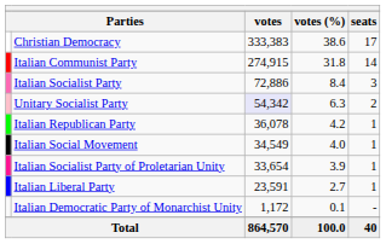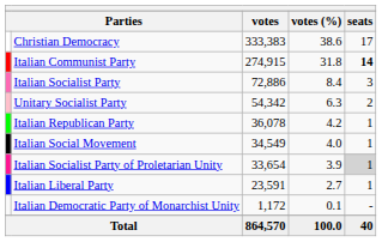Italian Communist Party | seats: normal -> bold
Unitary Socialist Party | votes: lavender background -> no background
Italian Socialist Party of Proletarian Unity | seats: no background -> lightgrey background
